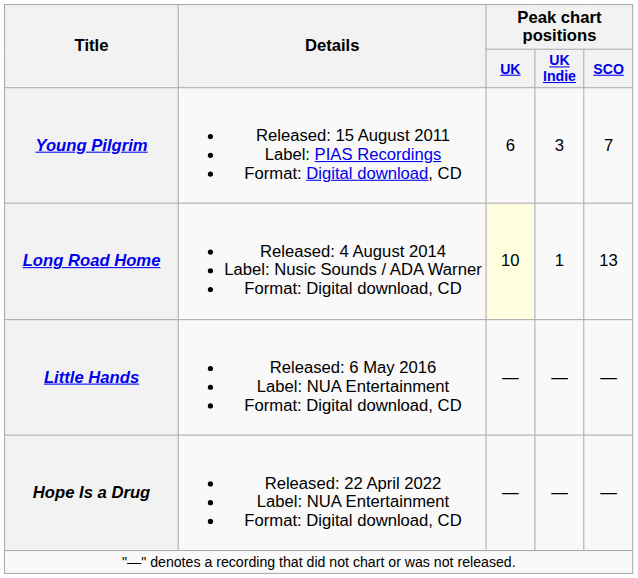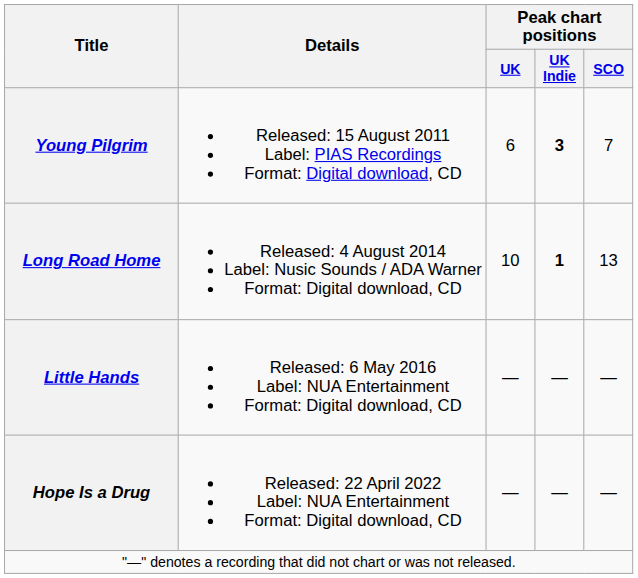Young Pilgrim | Peak chart positions / UK Indie: normal -> bold
Long Road Home | Peak chart positions / UK: lightyellow background -> no background
Long Road Home | Peak chart positions / UK Indie: normal -> bold
